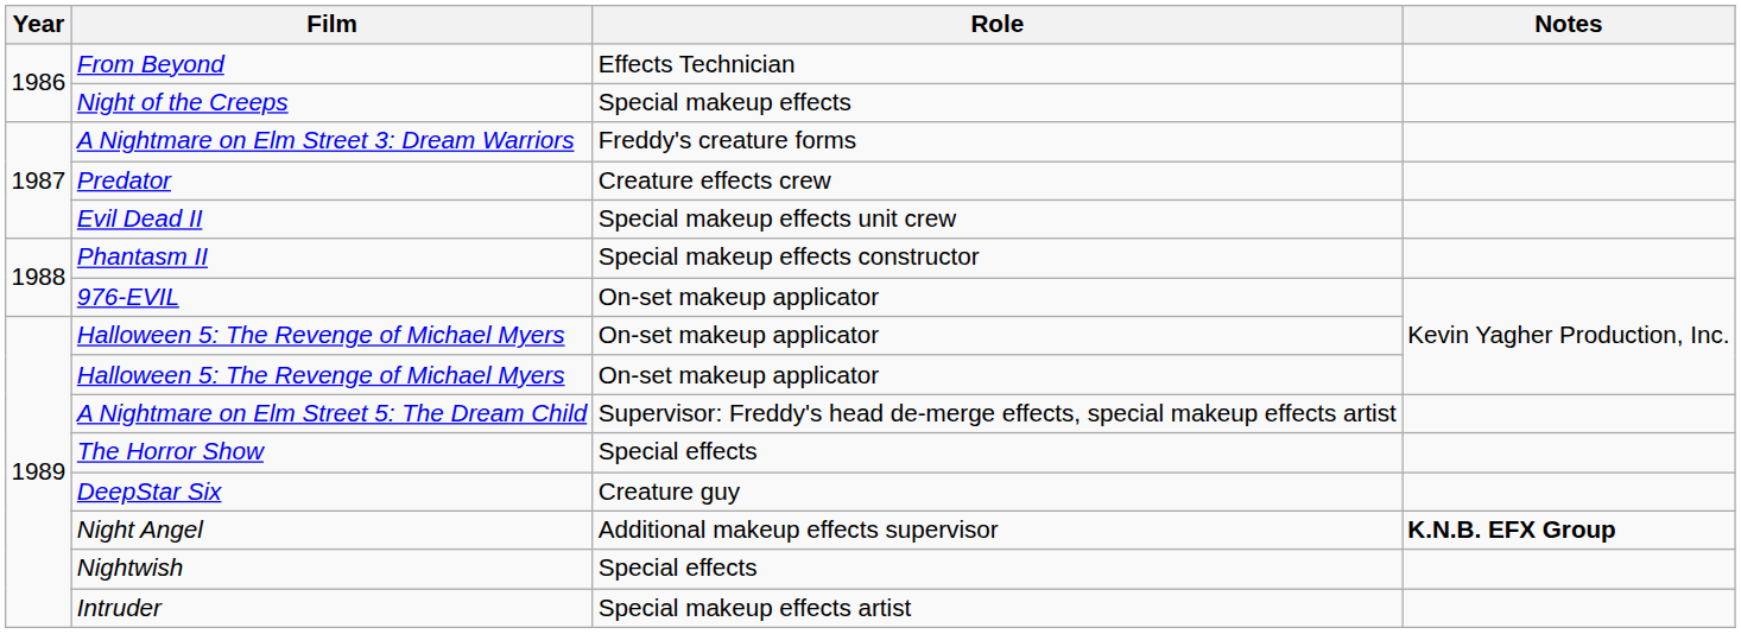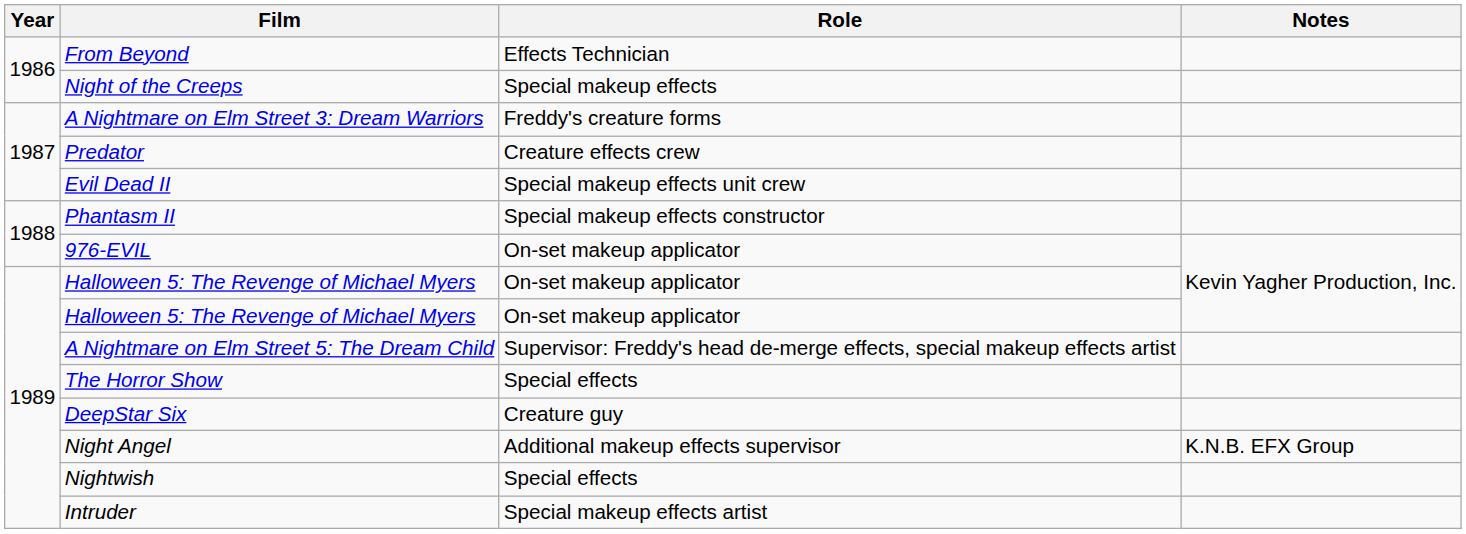Night Angel | Notes: bold -> normal
